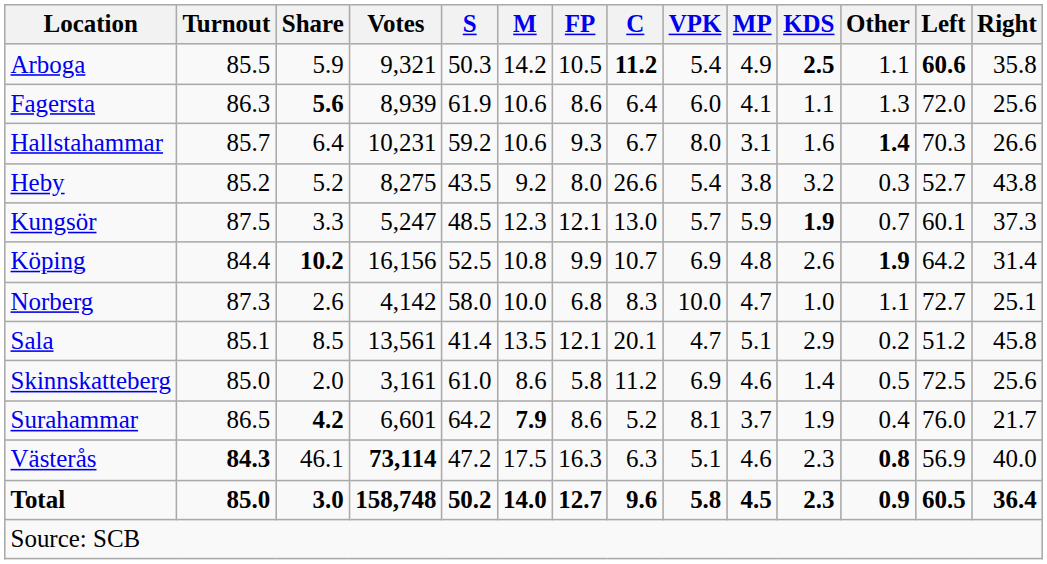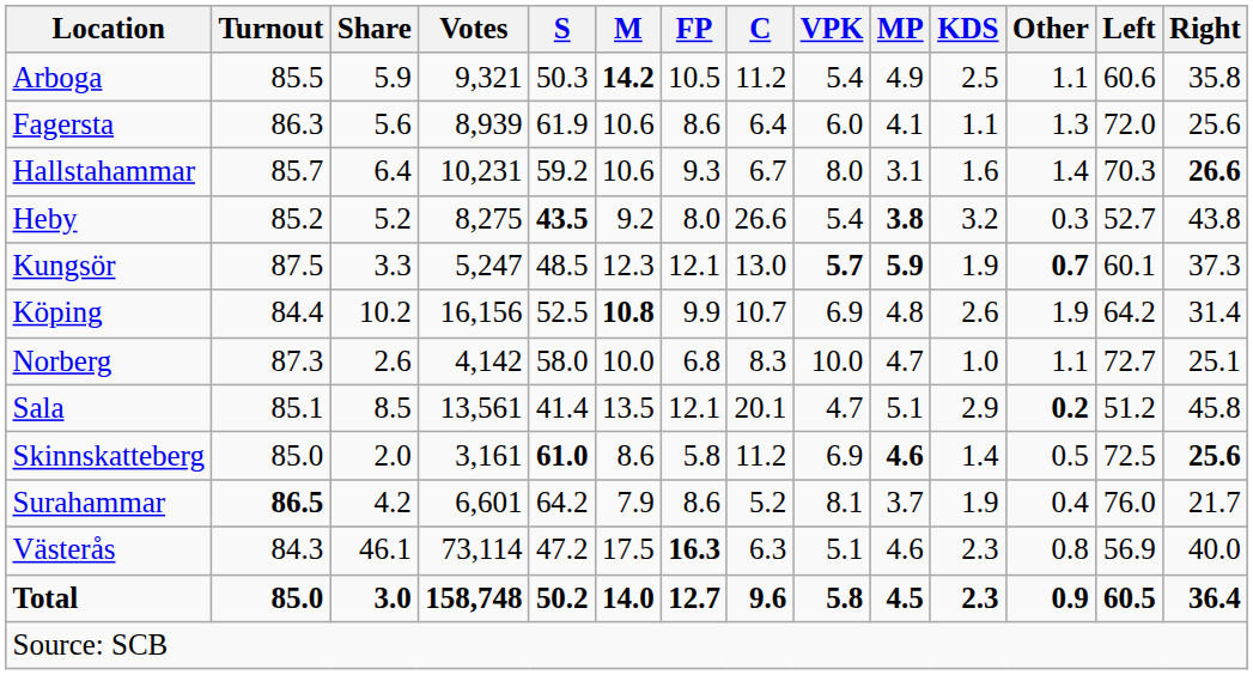Arboga | M: normal -> bold
Arboga | C: bold -> normal
Arboga | KDS: bold -> normal
Arboga | Left: bold -> normal
Fagersta | Share: bold -> normal
Hallstahammar | Other: bold -> normal
Hallstahammar | Right: normal -> bold
Heby | S: normal -> bold
Heby | MP: normal -> bold
Kungsör | VPK: normal -> bold
Kungsör | MP: normal -> bold
Kungsör | KDS: bold -> normal
Kungsör | Other: normal -> bold
Köping | Share: bold -> normal
Köping | M: normal -> bold
Köping | Other: bold -> normal
Sala | Other: normal -> bold
Skinnskatteberg | S: normal -> bold
Skinnskatteberg | MP: normal -> bold
Skinnskatteberg | Right: normal -> bold
Surahammar | Turnout: normal -> bold
Surahammar | Share: bold -> normal
Surahammar | M: bold -> normal
Västerås | Turnout: bold -> normal
Västerås | Votes: bold -> normal
Västerås | FP: normal -> bold
Västerås | Other: bold -> normal
